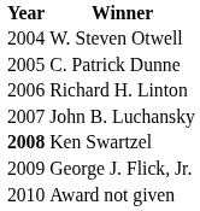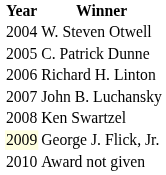Ken Swartzel | Year: bold -> normal
George J. Flick, Jr. | Year: no background -> lightyellow background
